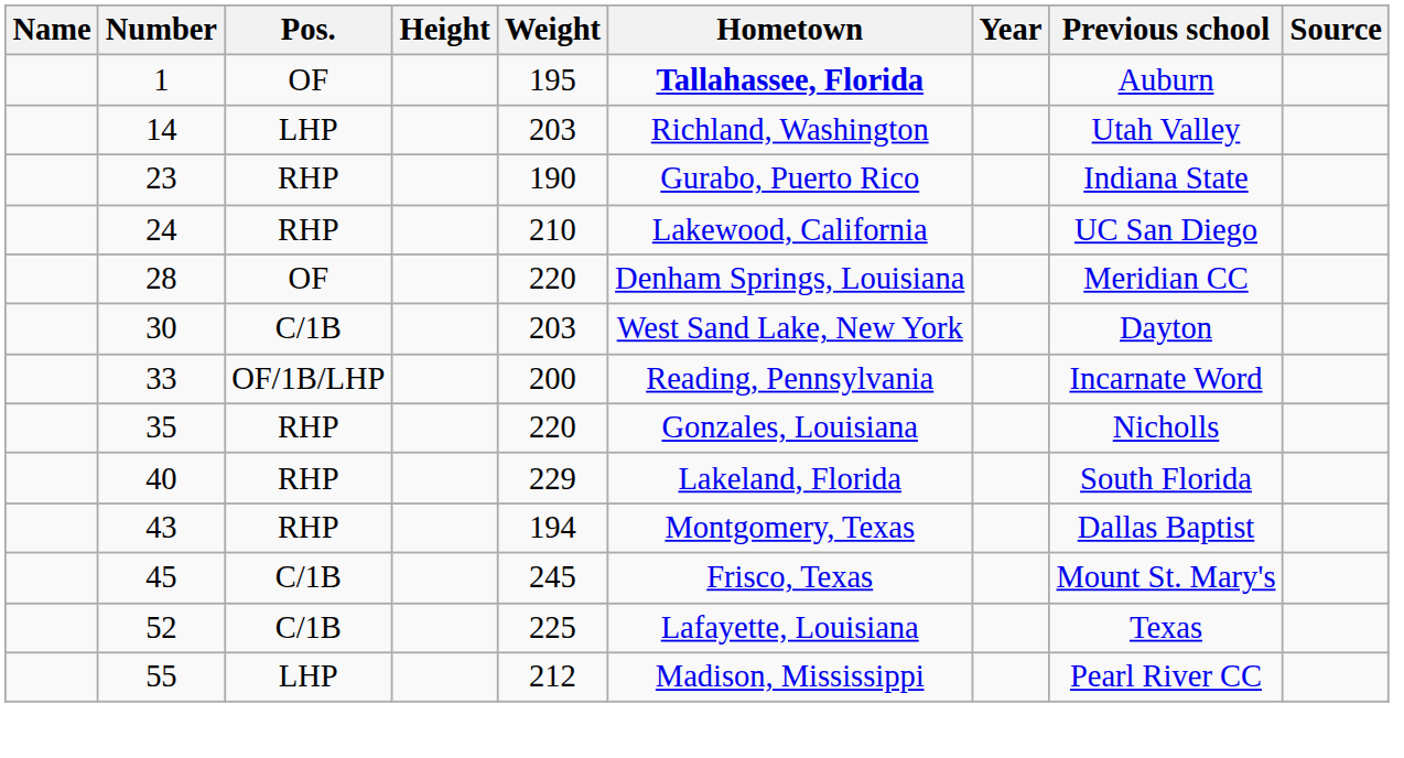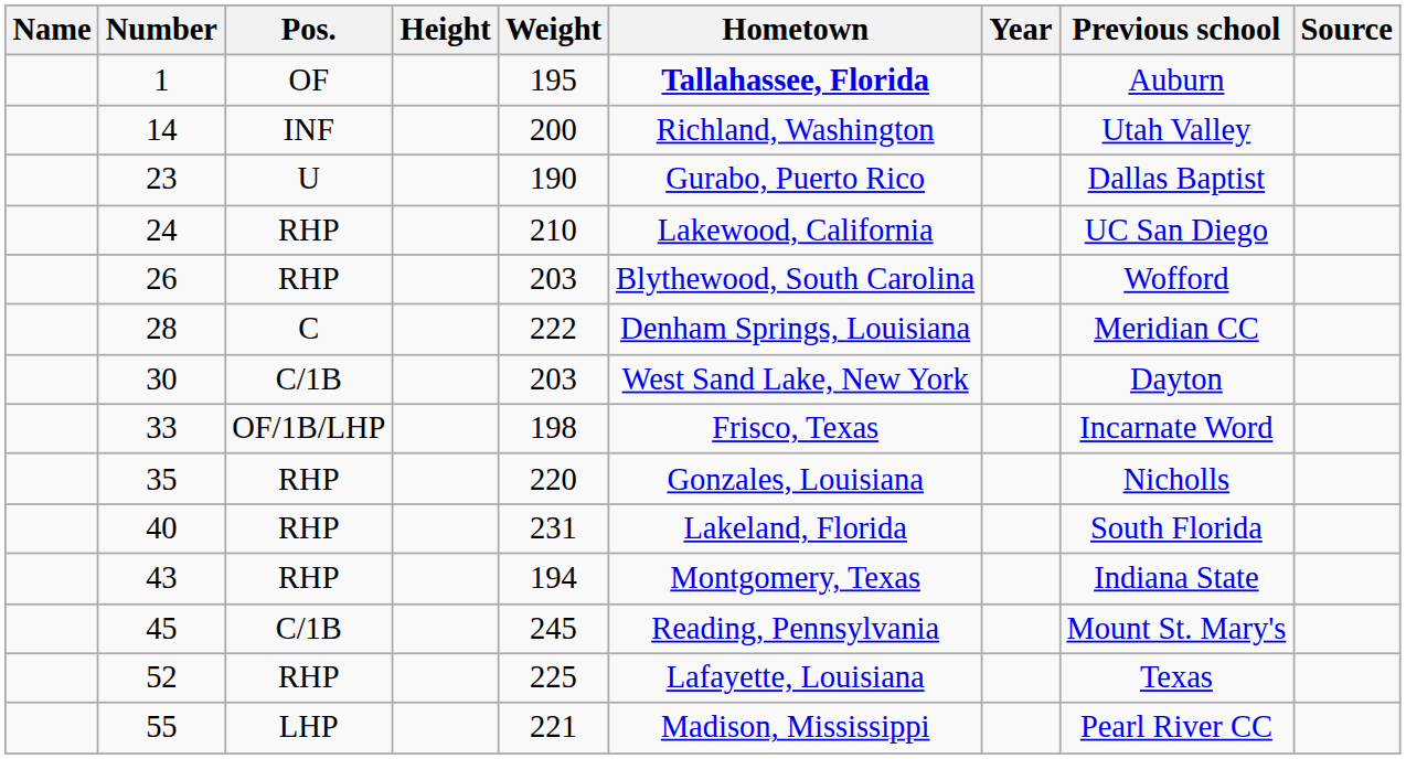14 | Pos.: LHP -> INF
14 | Weight: 203 -> 200
23 | Pos.: RHP -> U
23 | Previous school: Indiana State -> Dallas Baptist
+ row: 26 | RHP | 203 | Blythewood, South Carolina | Wofford
28 | Pos.: OF -> C
28 | Weight: 220 -> 222
33 | Weight: 200 -> 198
33 | Hometown: Reading, Pennsylvania -> Frisco, Texas
40 | Weight: 229 -> 231
43 | Previous school: Dallas Baptist -> Indiana State
45 | Hometown: Frisco, Texas -> Reading, Pennsylvania
52 | Pos.: C/1B -> RHP
55 | Weight: 212 -> 221
